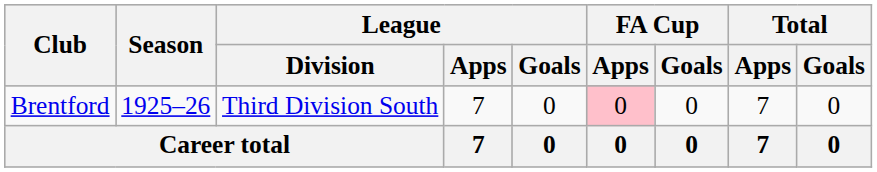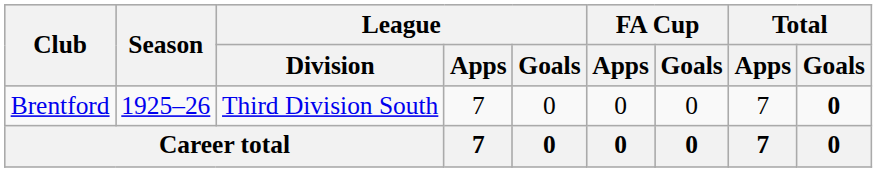Brentford | FA Cup / Apps: pink background -> no background
Brentford | Total / Goals: normal -> bold
